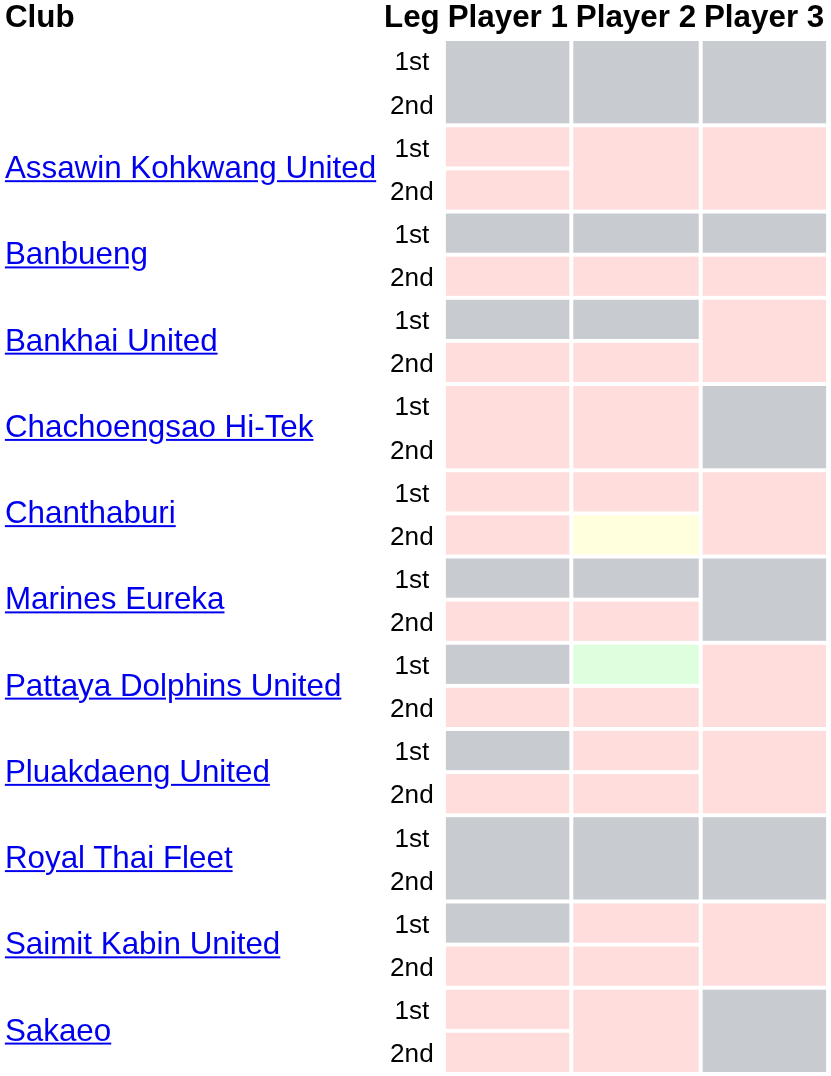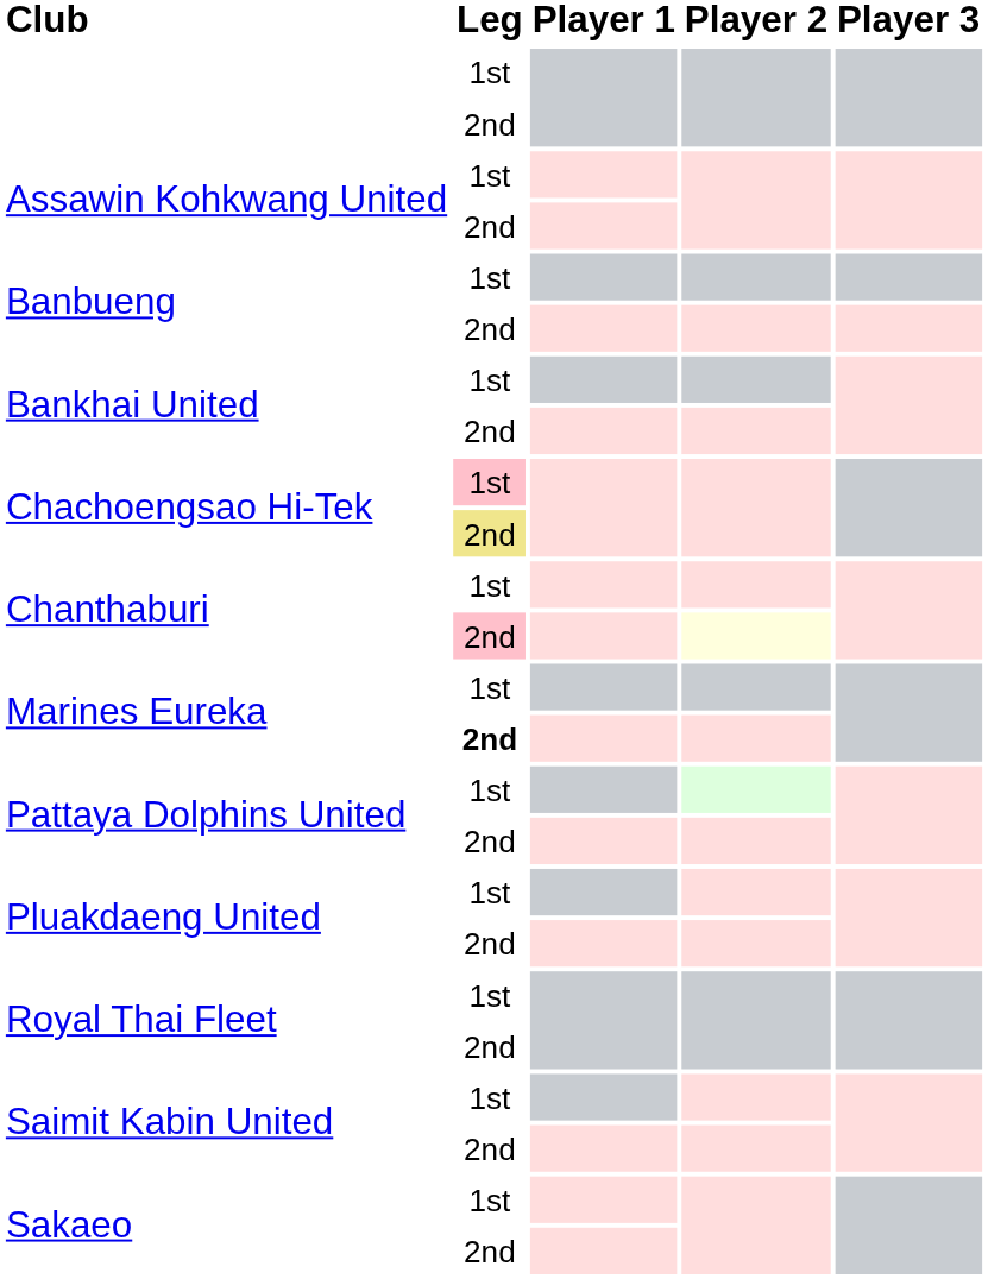Chachoengsao Hi-Tek / 1st | Leg: no background -> pink background
Chachoengsao Hi-Tek / 2nd | Leg: no background -> khaki background
Chanthaburi / 2nd | Leg: no background -> pink background
Marines Eureka / 2nd | Leg: normal -> bold
